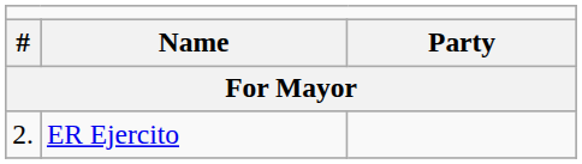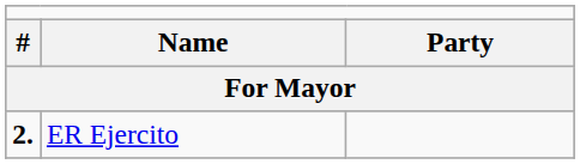ER Ejercito | column 1: normal -> bold
